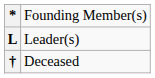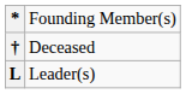rows swapped: L <-> †
